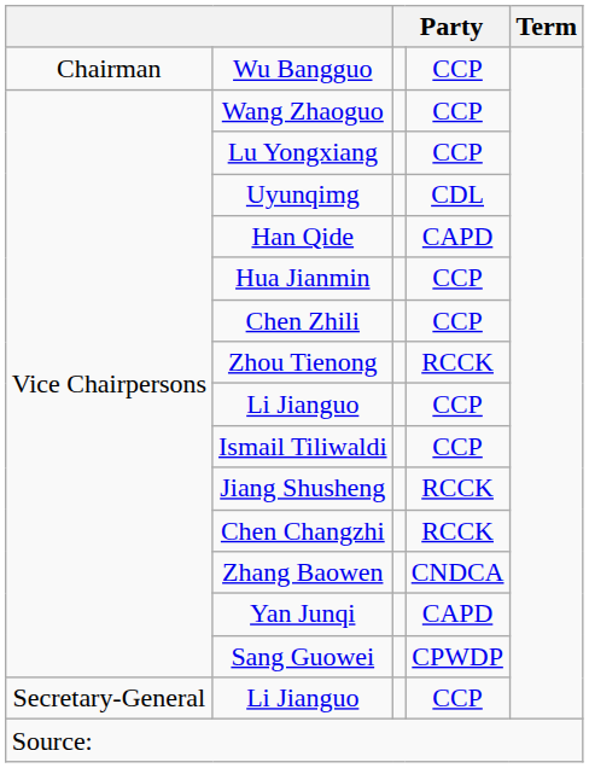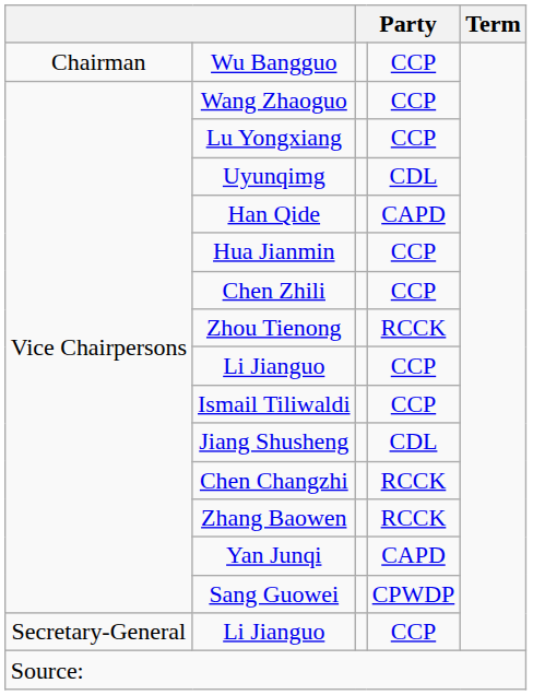Jiang Shusheng | column 4: RCCK -> CDL
Zhang Baowen | column 4: CNDCA -> RCCK
